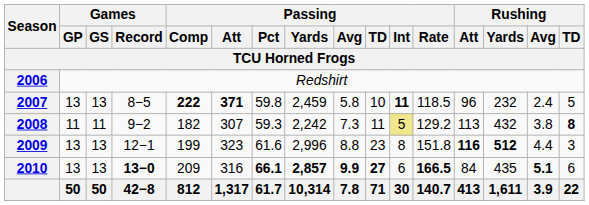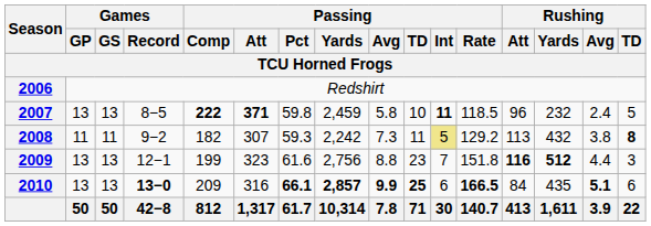2009 | Passing / Yards / TCU Horned Frogs: 2,996 -> 2,756
2009 | Passing / Int / TCU Horned Frogs: 8 -> 7
2010 | Passing / TD / TCU Horned Frogs: 27 -> 25
